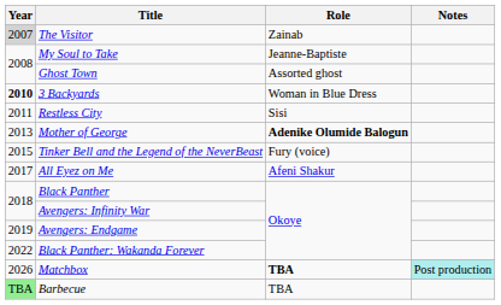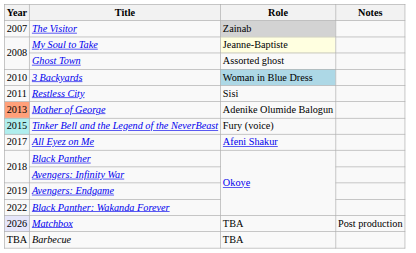The Visitor | Year: lightgrey background -> no background
The Visitor | Role: no background -> lightgrey background
My Soul to Take | Role: no background -> lightyellow background
3 Backyards | Year: bold -> normal
3 Backyards | Role: no background -> lightblue background
Mother of George | Year: no background -> lightsalmon background
Mother of George | Role: bold -> normal
Tinker Bell and the Legend of the NeverBeast | Year: no background -> paleturquoise background
Matchbox | Year: no background -> lavender background
Matchbox | Role: bold -> normal
Matchbox | Notes: paleturquoise background -> no background
Barbecue | Year: lightgreen background -> no background
